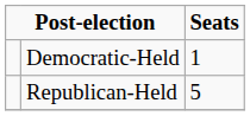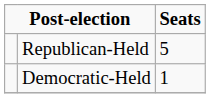rows swapped: Republican-Held <-> Democratic-Held
